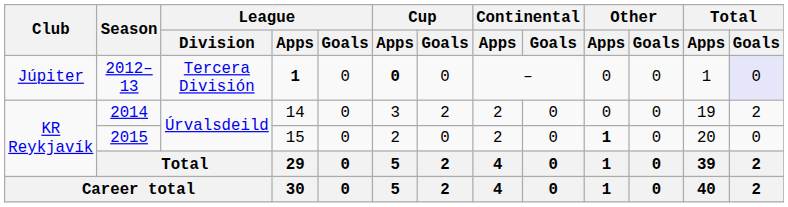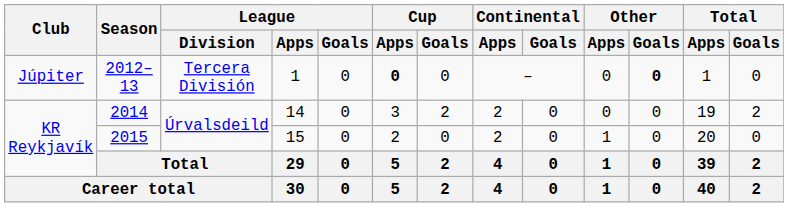2012–13 | League / Apps: bold -> normal
2012–13 | Other / Goals: normal -> bold
2012–13 | Total / Goals: lavender background -> no background
2015 | Other / Apps: bold -> normal
